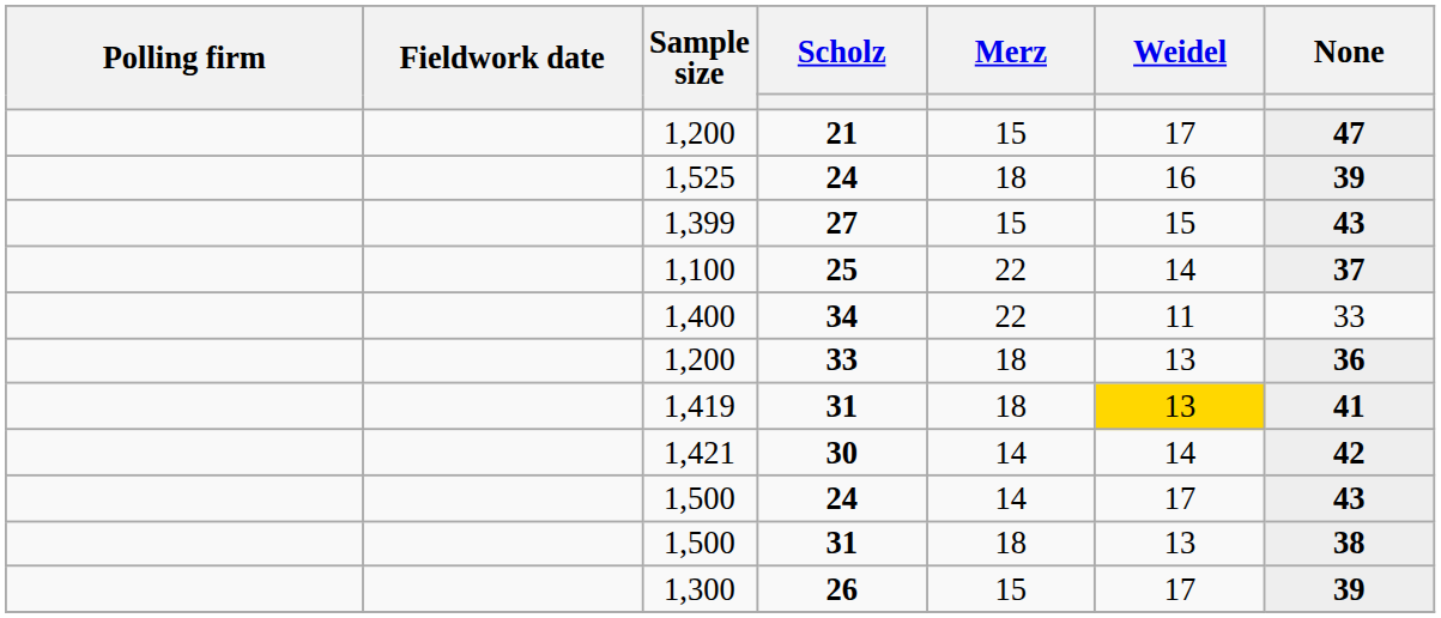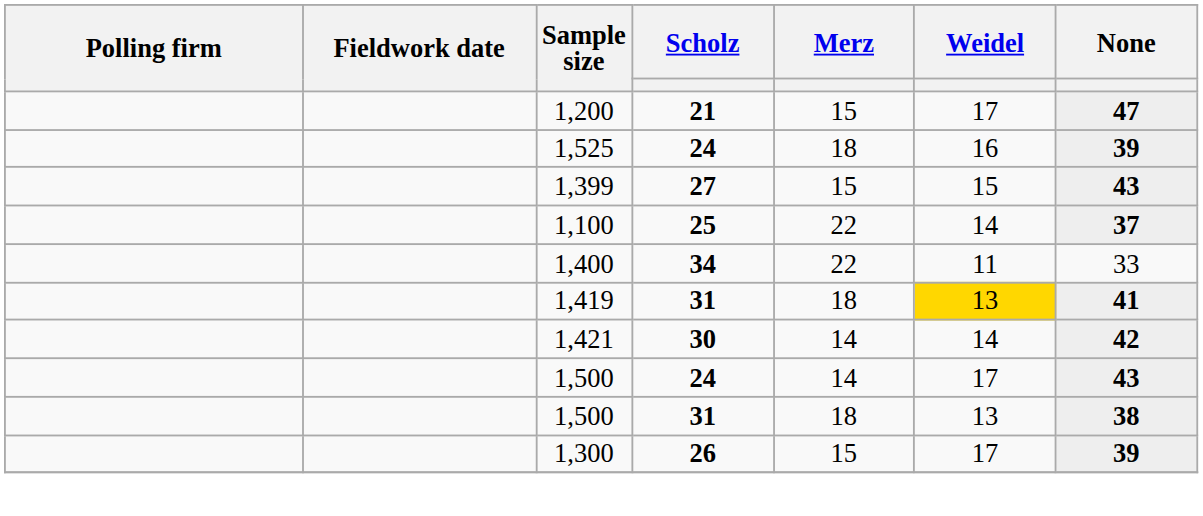- row: 1,200 | 33 | 18 | 13 | 36
